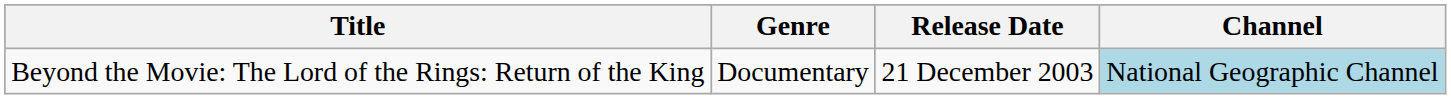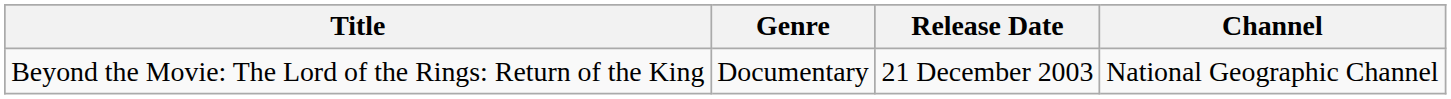Beyond the Movie: The Lord of the Rings: Return of the King | Channel: lightblue background -> no background
